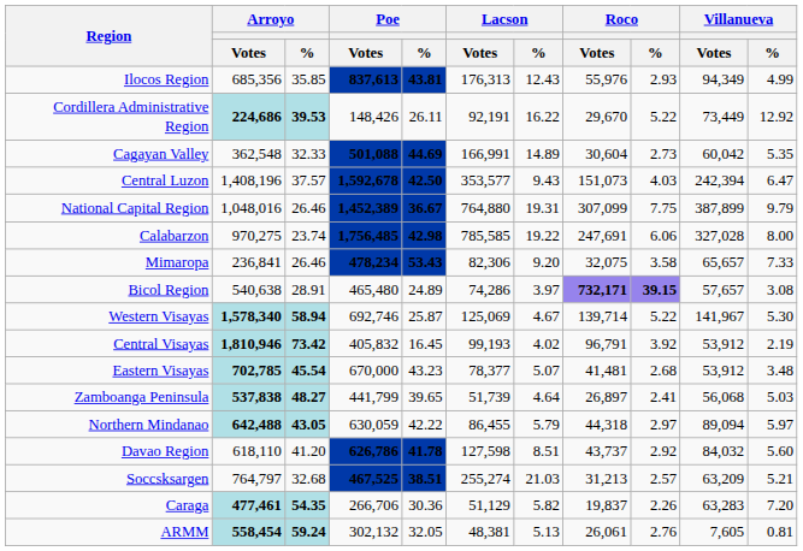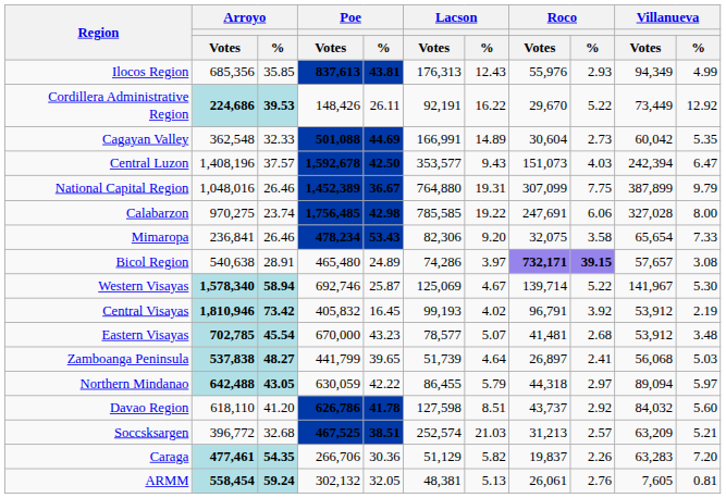Mimaropa | Villanueva / Votes: 65,657 -> 65,654
Eastern Visayas | Lacson / Votes: 78,377 -> 78,577
Soccsksargen | Arroyo / Votes: 764,797 -> 396,772
Soccsksargen | Lacson / Votes: 255,274 -> 252,574
